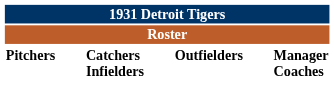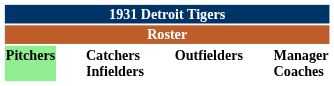Pitchers | column 1: no background -> lightgreen background
